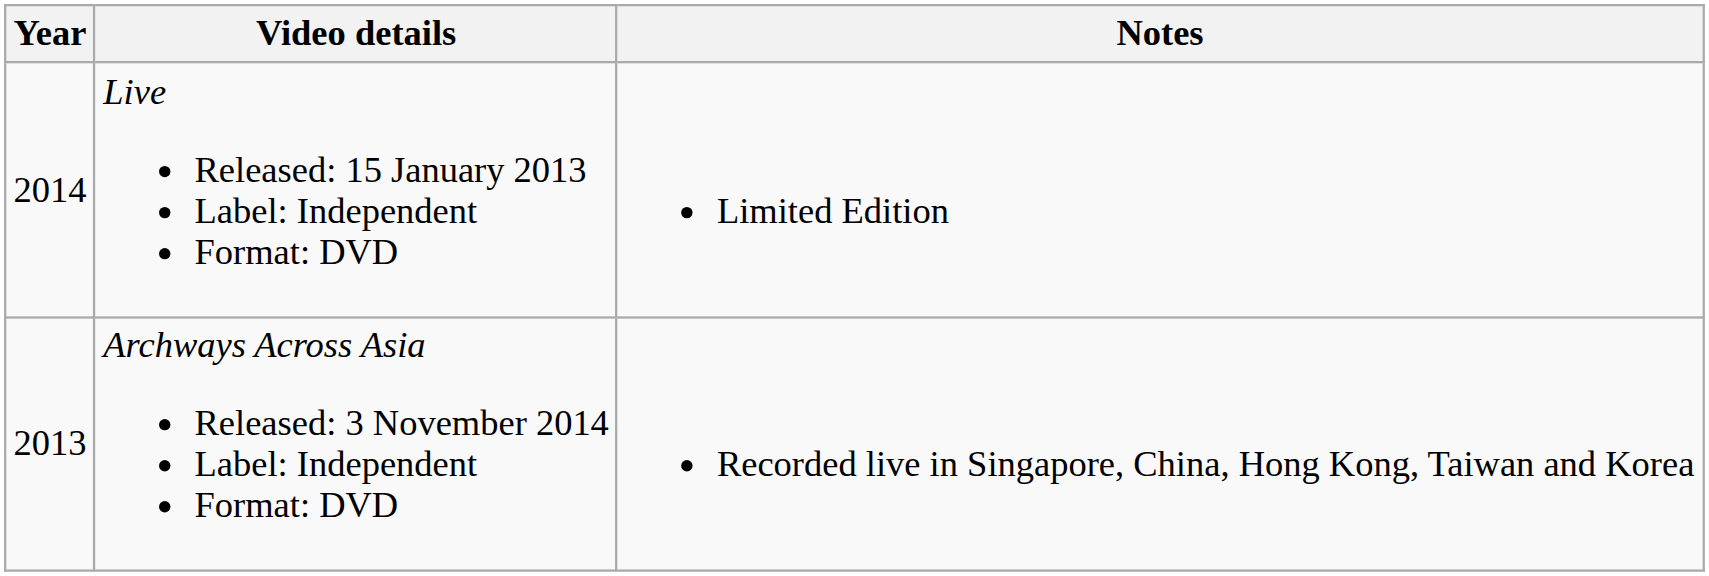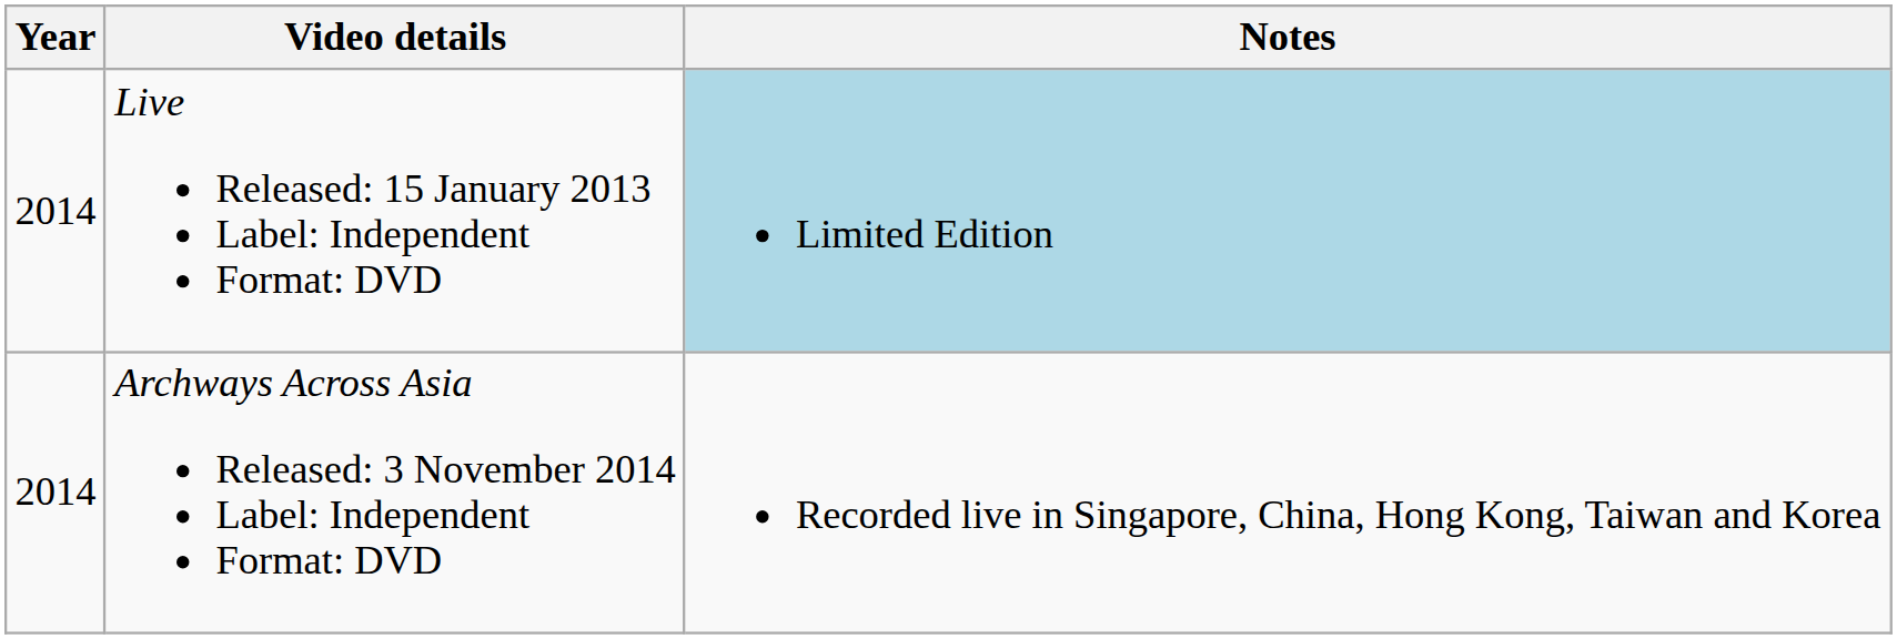row 2 | Notes: no background -> lightblue background
row 3 | Year: 2013 -> 2014
